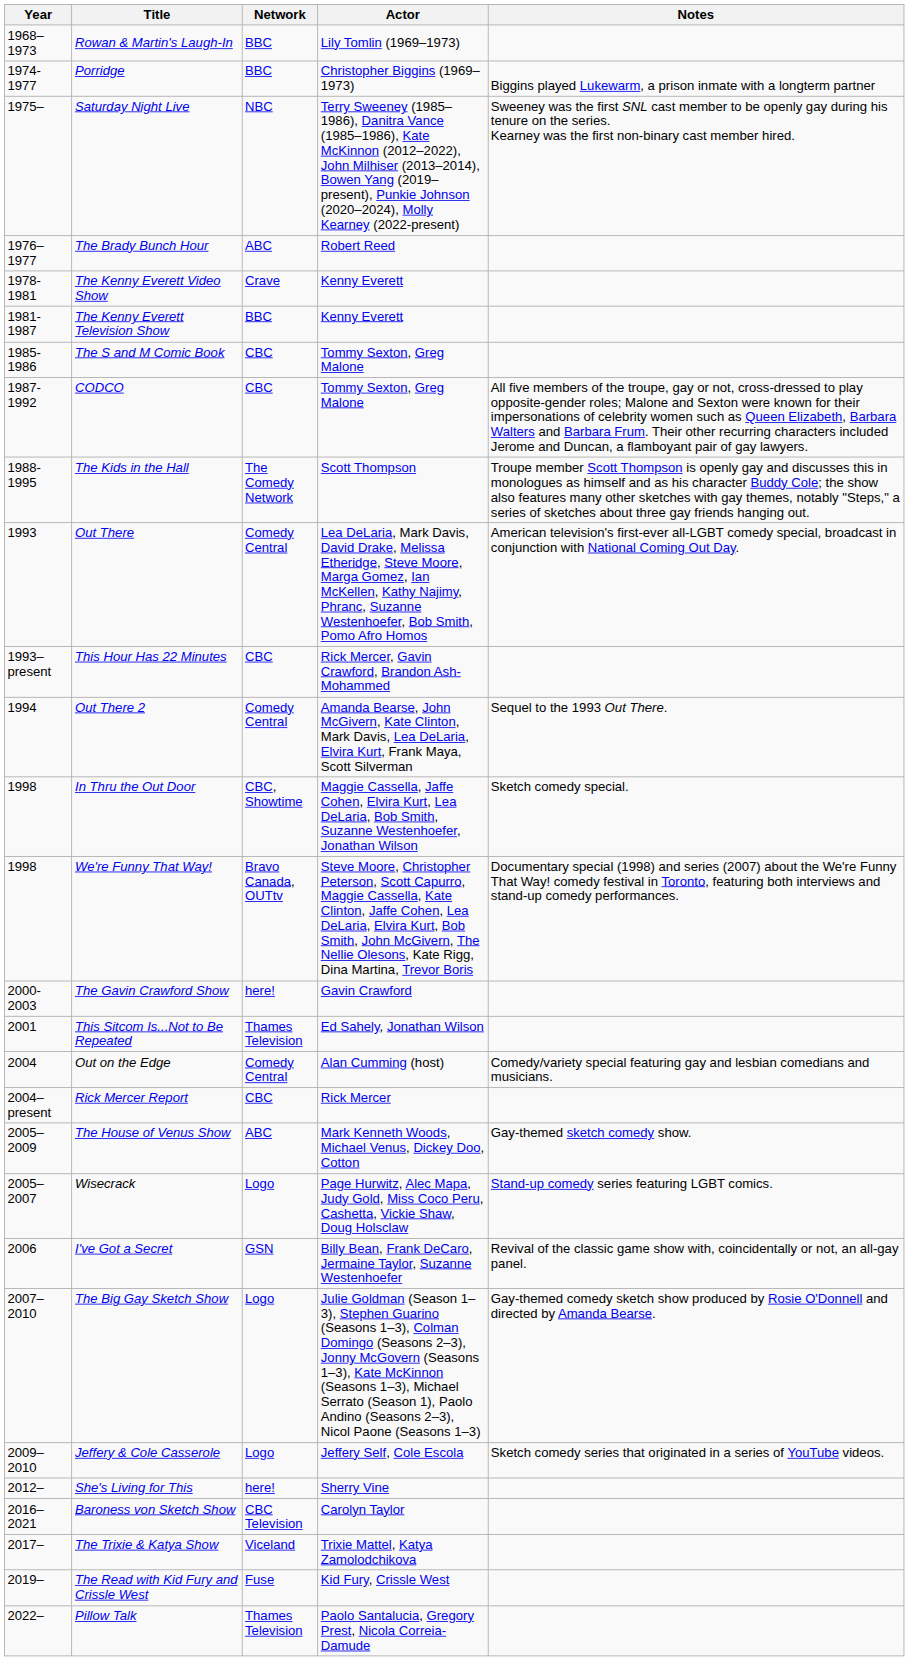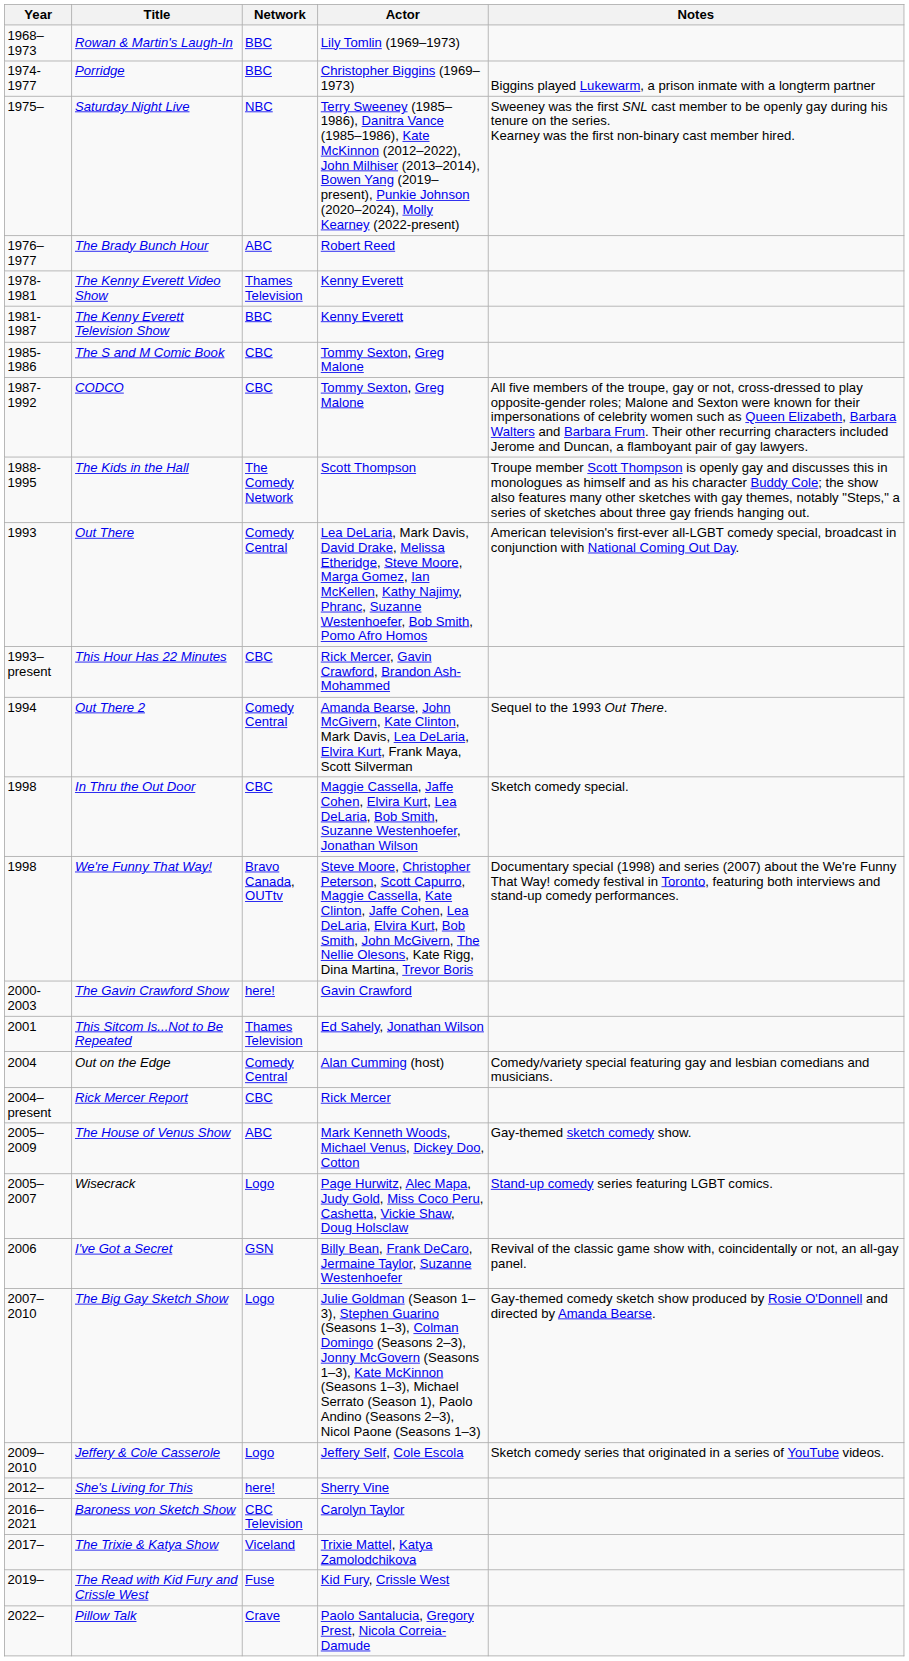The Kenny Everett Video Show | Network: Crave -> Thames Television
In Thru the Out Door | Network: CBC, Showtime -> CBC
Pillow Talk | Network: Thames Television -> Crave
